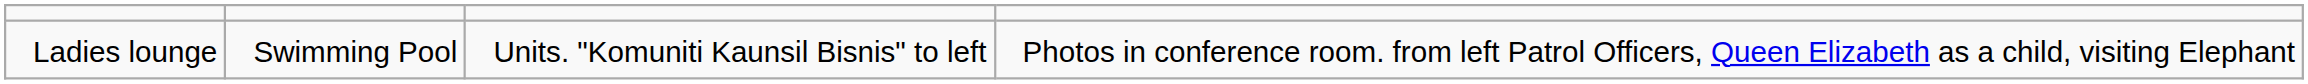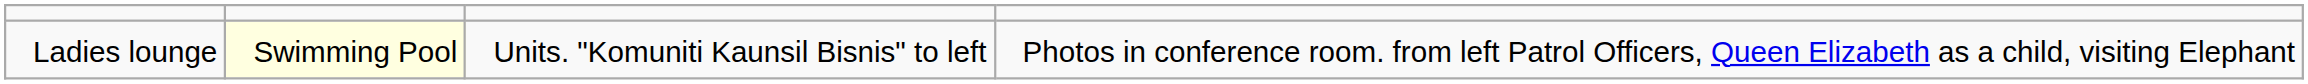Ladies lounge | column 2: no background -> lightyellow background
